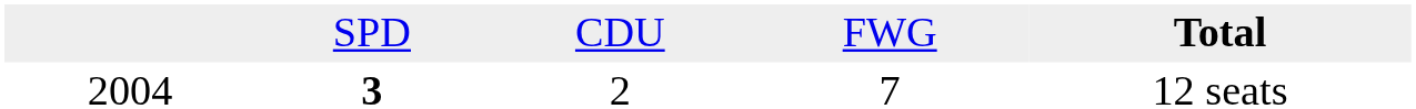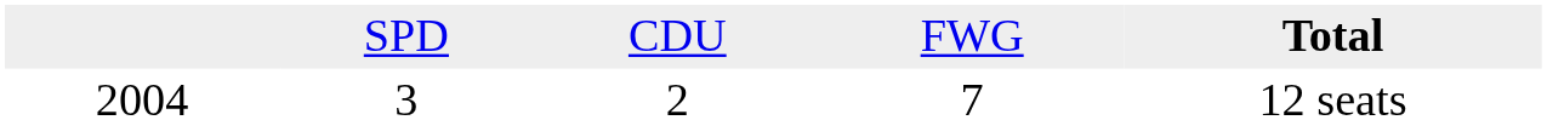2004 | column 2: bold -> normal
